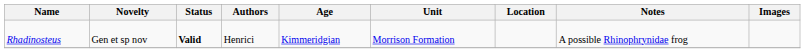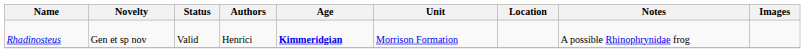Rhadinosteus | Status: bold -> normal
Rhadinosteus | Age: normal -> bold
